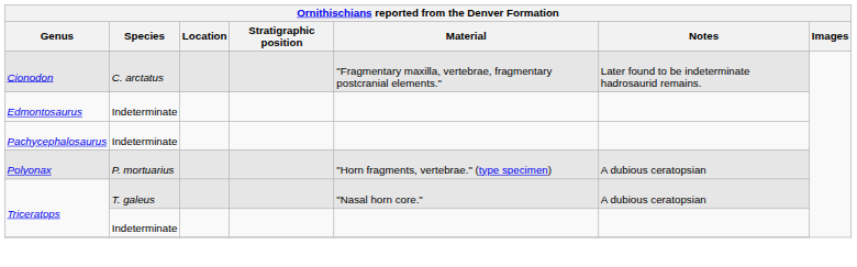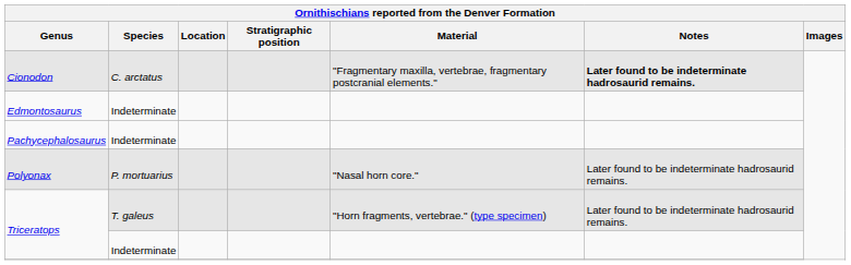Cionodon | Notes: normal -> bold
Polyonax | Material: "Horn fragments, vertebrae." (type specimen) -> "Nasal horn core."
Polyonax | Notes: A dubious ceratopsian -> Later found to be indeterminate hadrosaurid remains.
Triceratops / T. galeus | Material: "Nasal horn core." -> "Horn fragments, vertebrae." (type specimen)
Triceratops / T. galeus | Notes: A dubious ceratopsian -> Later found to be indeterminate hadrosaurid remains.
